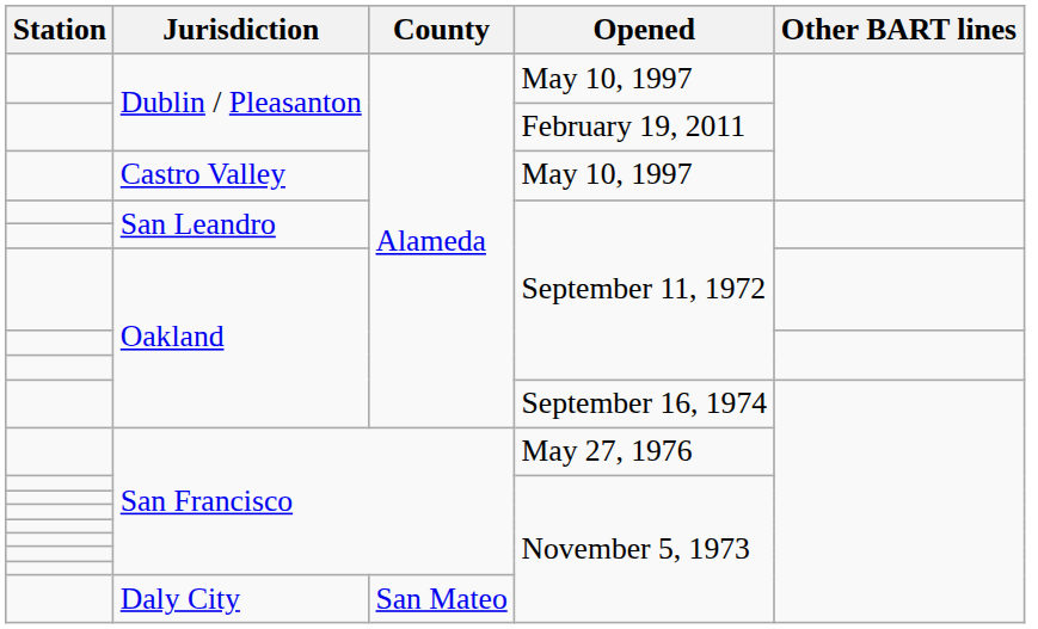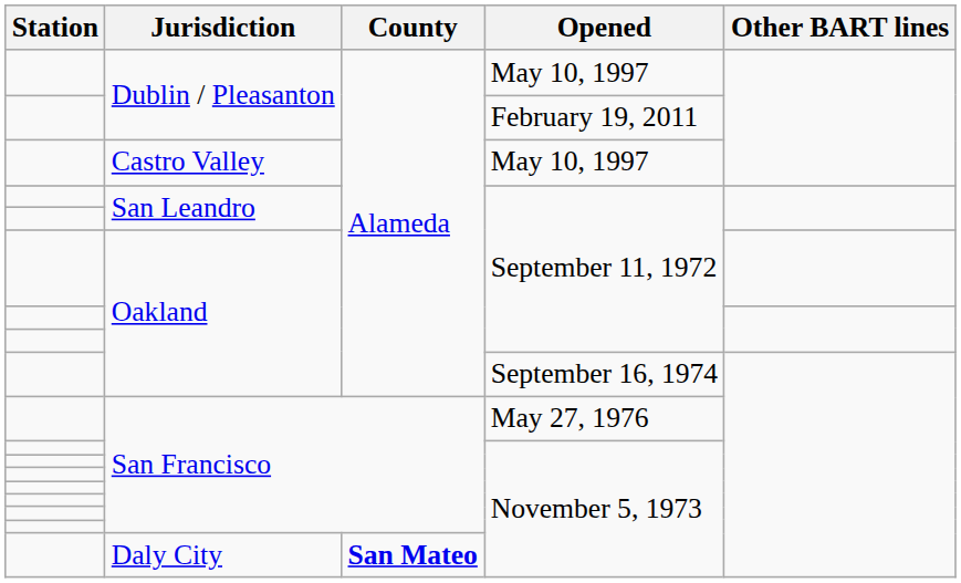Daly City | County: normal -> bold
